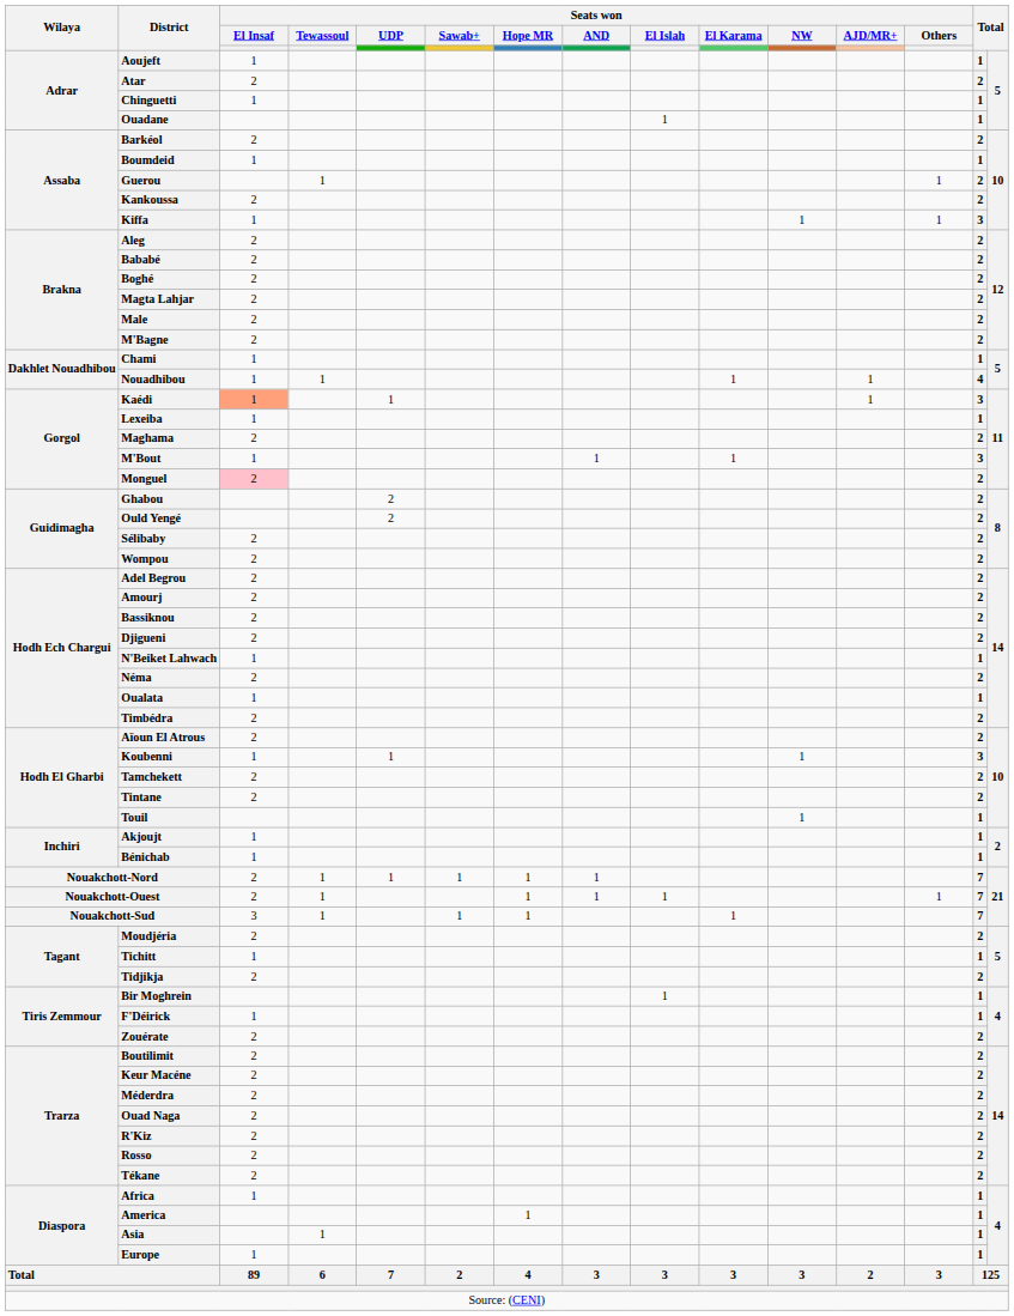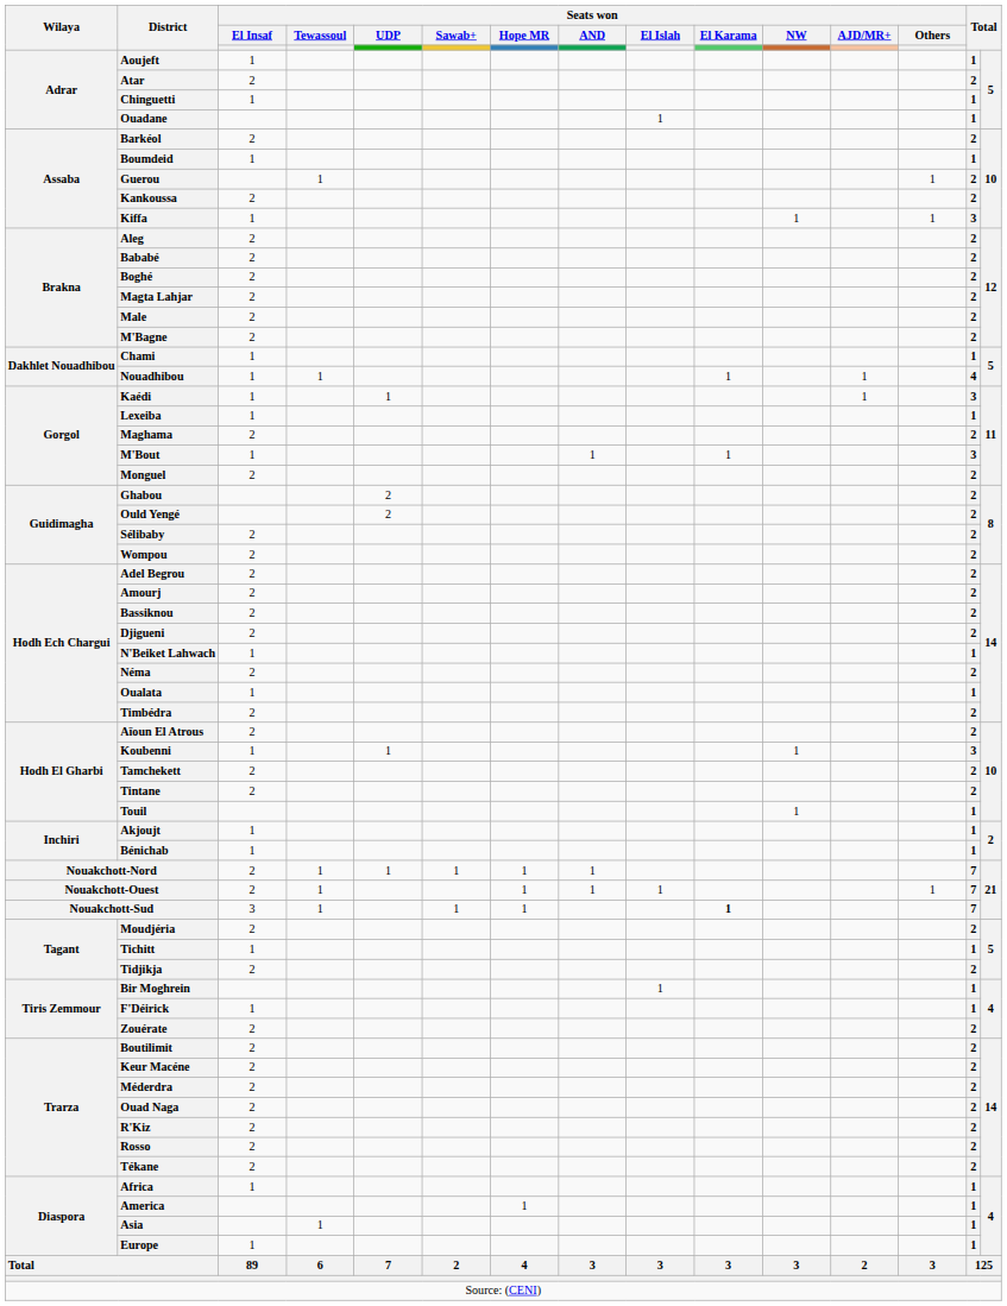Kaédi | Seats won / El Insaf: lightsalmon background -> no background
Monguel | Seats won / El Insaf: pink background -> no background
Nouakchott-Sud | Seats won / El Karama: normal -> bold
